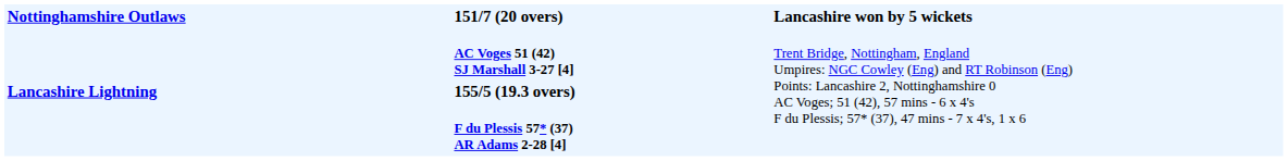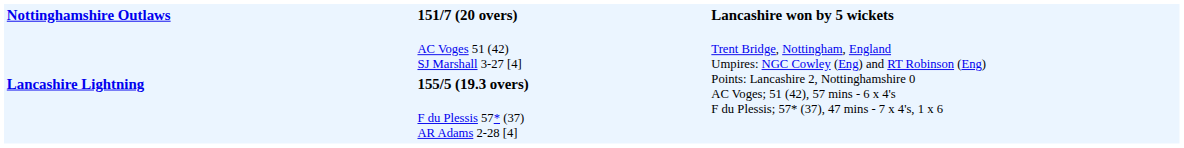AC Voges 51 (42) SJ Marshall 3-27 [4] | 151/7 (20 overs): bold -> normal
F du Plessis 57* (37) AR Adams 2-28 [4] | 151/7 (20 overs): bold -> normal
